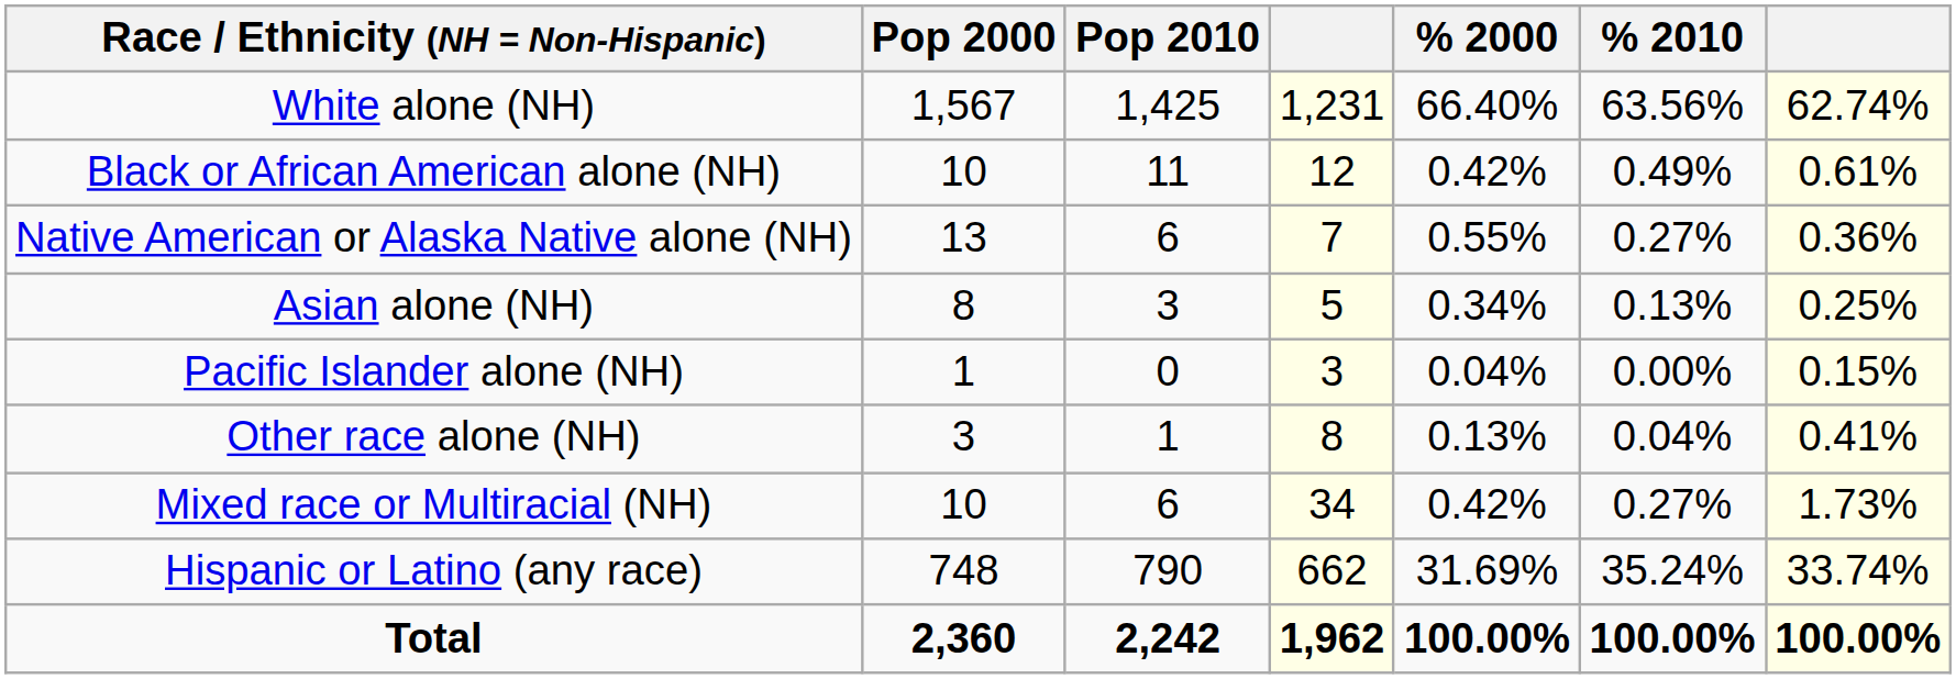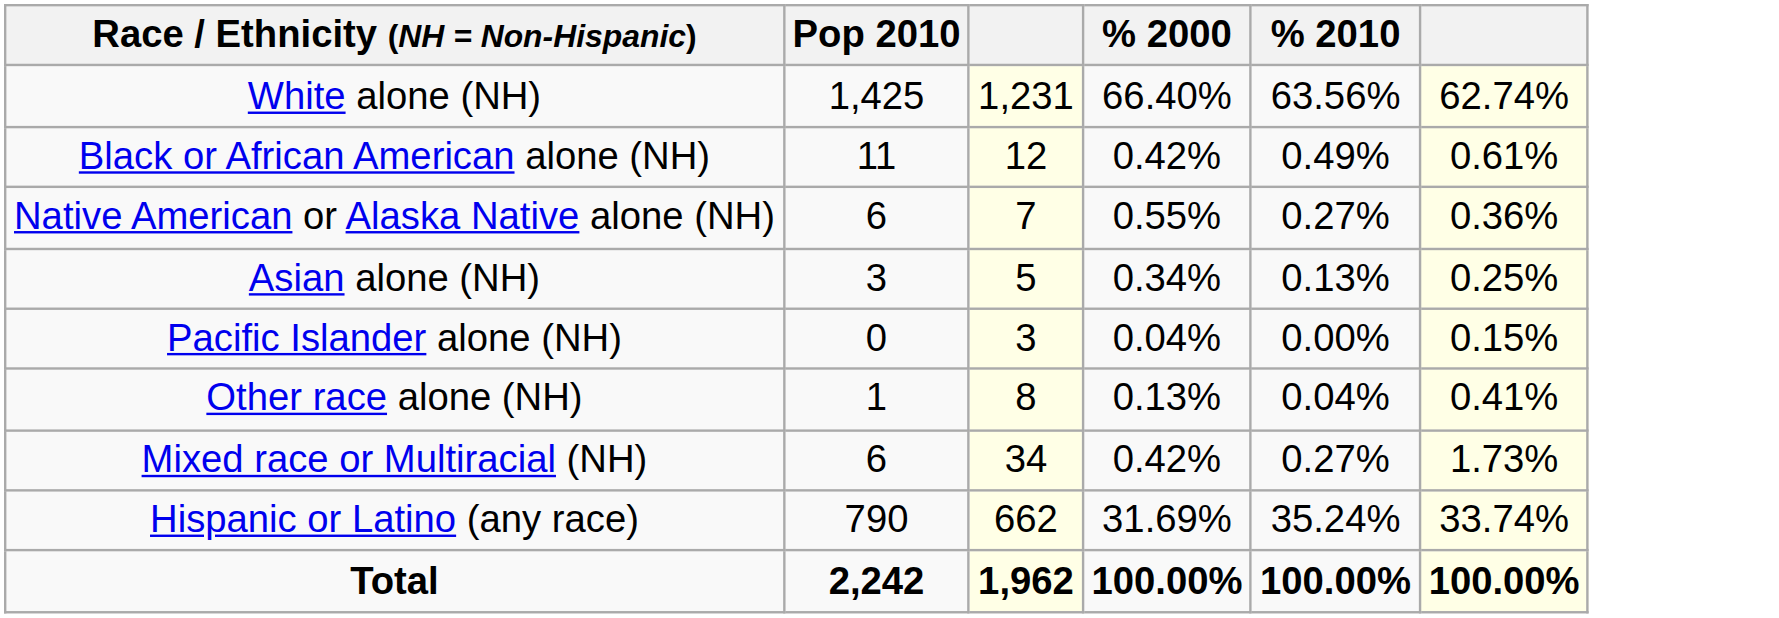- column: Pop 2000 | 1,567 | 10 | 13 | 8 | 1 | 3 | 10 | 748 | 2,360
